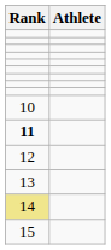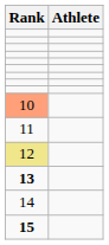row 11 | Rank: no background -> lightsalmon background
row 12 | Rank: bold -> normal
row 13 | Rank: no background -> khaki background
row 14 | Rank: normal -> bold
row 15 | Rank: khaki background -> no background
row 16 | Rank: normal -> bold
